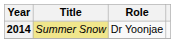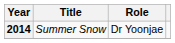2014 | Title: khaki background -> no background
